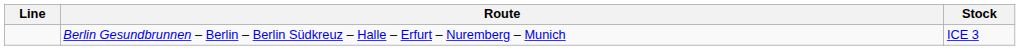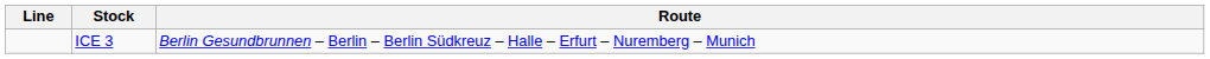columns swapped: Route <-> Stock
